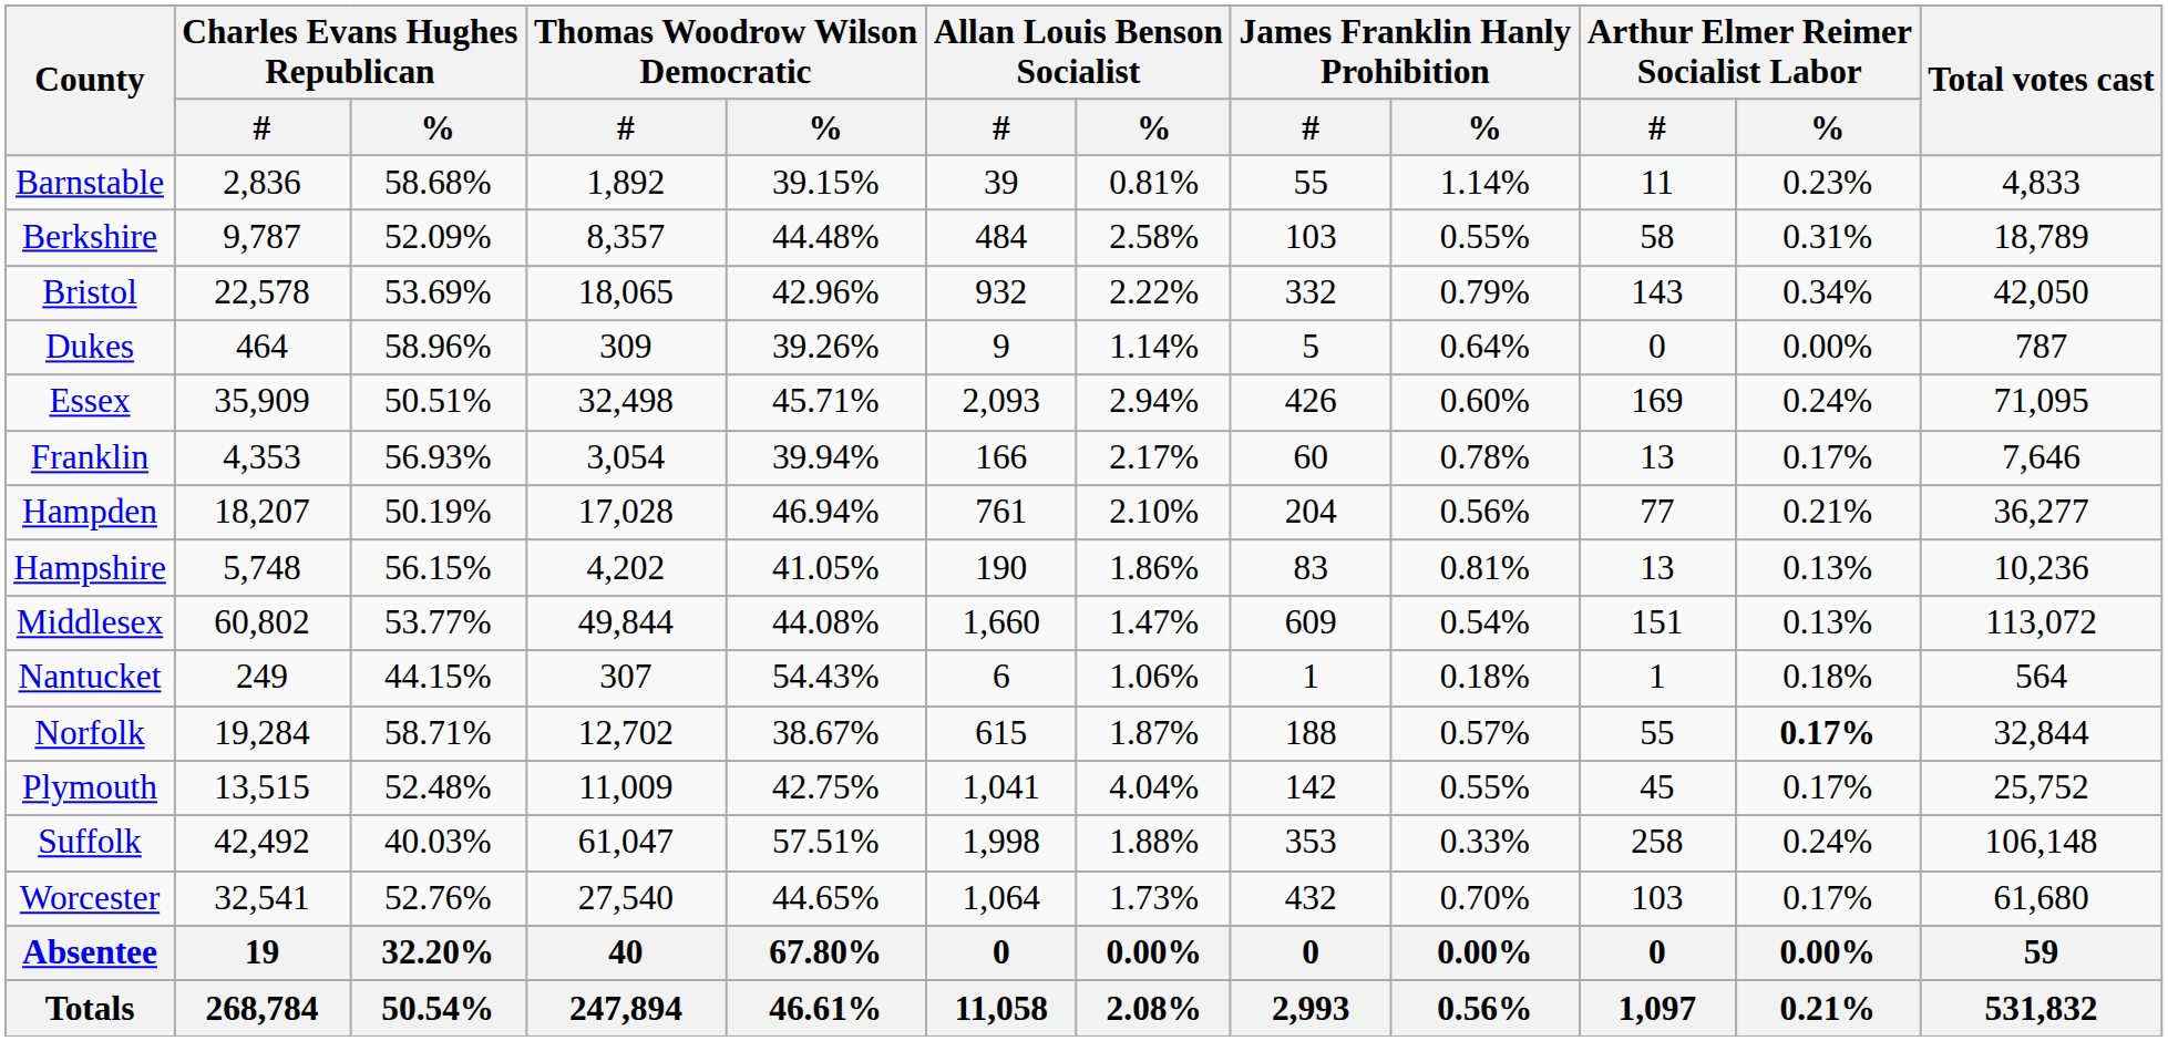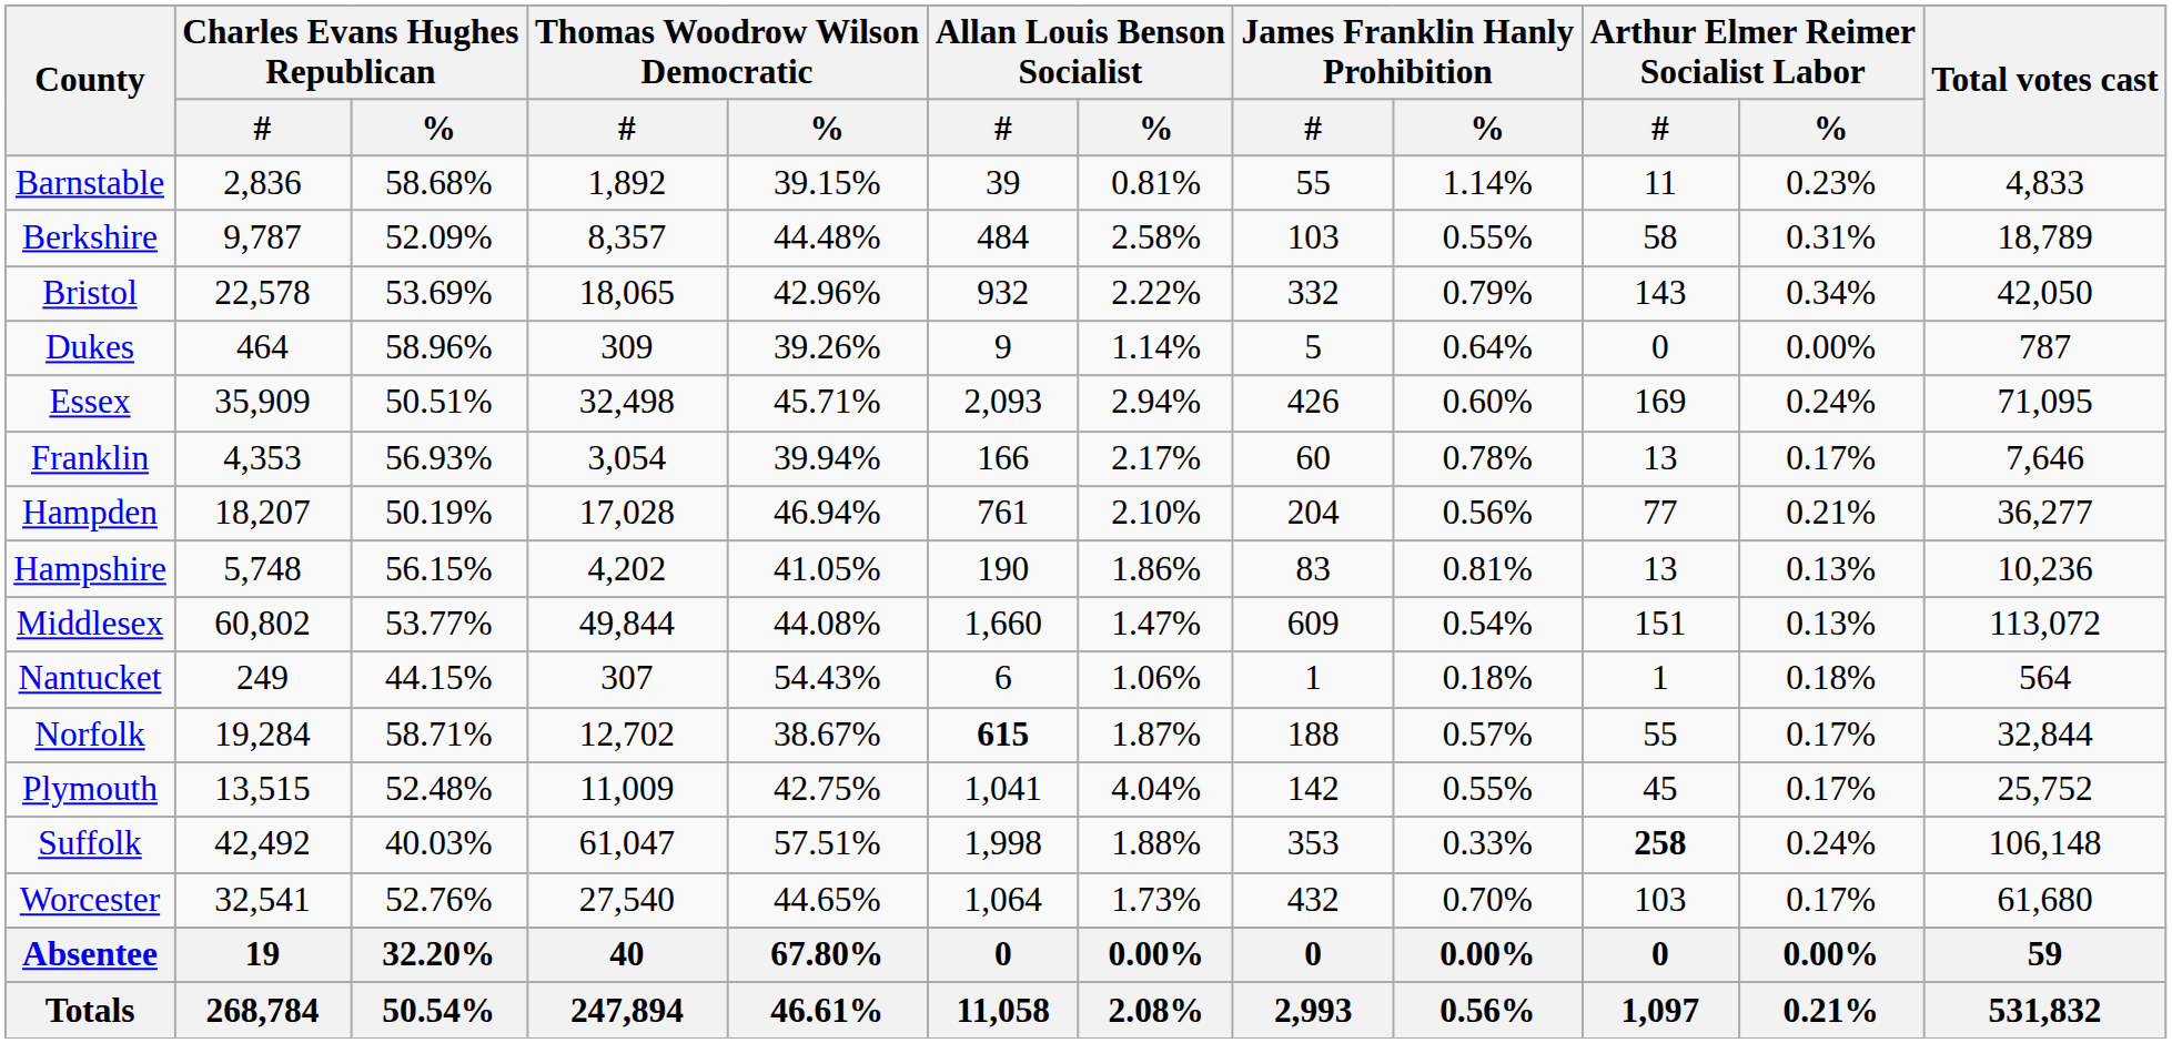Norfolk | Allan Louis Benson Socialist / #: normal -> bold
Norfolk | Arthur Elmer Reimer Socialist Labor / %: bold -> normal
Suffolk | Arthur Elmer Reimer Socialist Labor / #: normal -> bold
